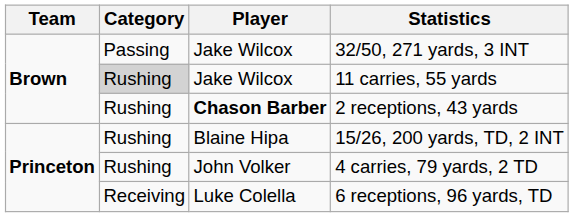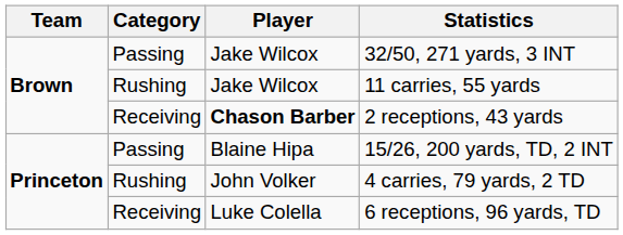11 carries, 55 yards | Category: lightgrey background -> no background
2 receptions, 43 yards | Category: Rushing -> Receiving
15/26, 200 yards, TD, 2 INT | Category: Rushing -> Passing
